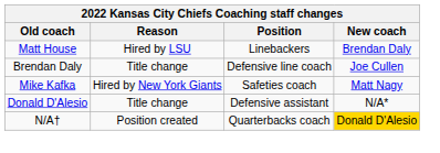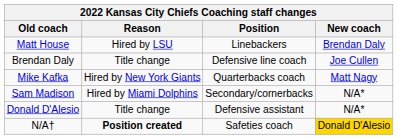Mike Kafka | Position: Safeties coach -> Quarterbacks coach
+ row: Sam Madison | Hired by Miami Dolphins | Secondary/cornerbacks | N/A*
N/A† | Reason: normal -> bold
N/A† | Position: Quarterbacks coach -> Safeties coach
